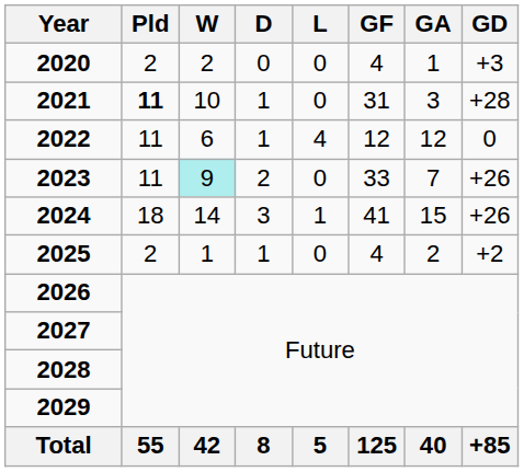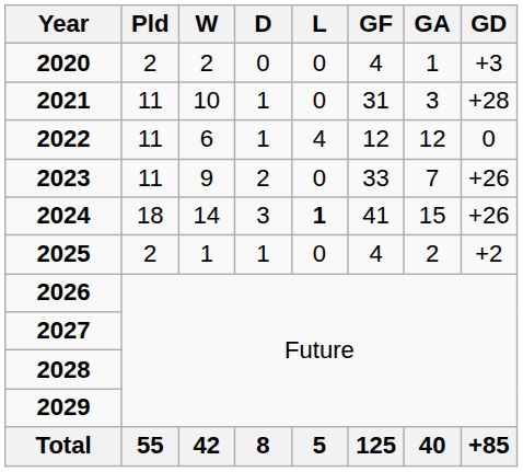2021 | Pld: bold -> normal
2023 | W: paleturquoise background -> no background
2024 | L: normal -> bold
